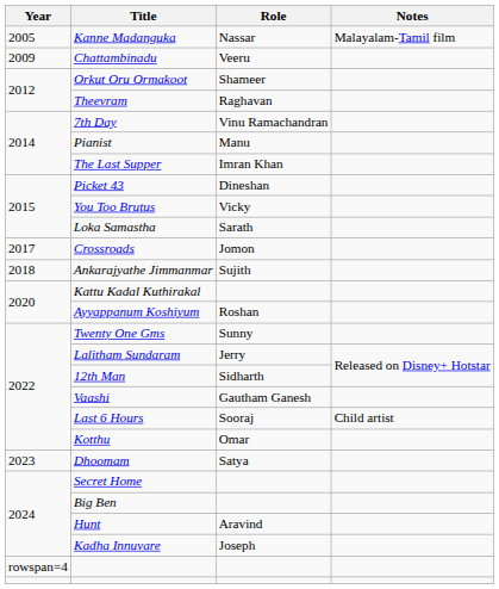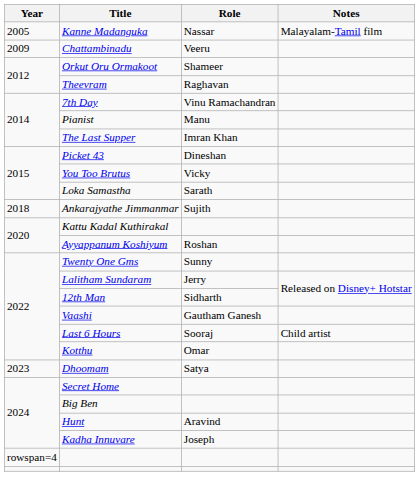- row: 2017 | Crossroads | Jomon
